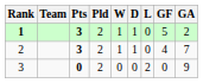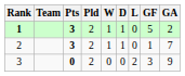row 3 | GF: 4 -> 1
row 4 | GF: 0 -> 3
